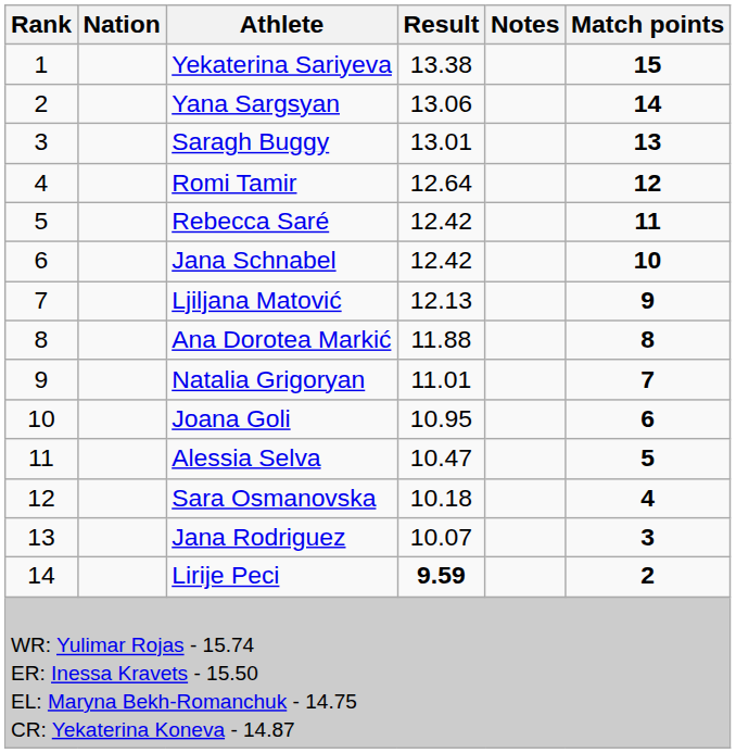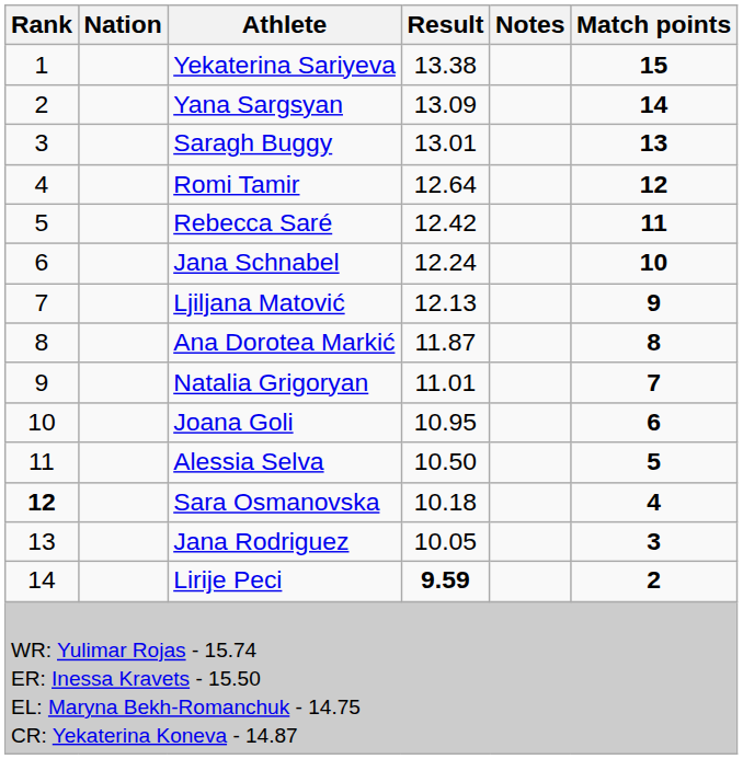Yana Sargsyan | Result: 13.06 -> 13.09
Jana Schnabel | Result: 12.42 -> 12.24
Ana Dorotea Markić | Result: 11.88 -> 11.87
Alessia Selva | Result: 10.47 -> 10.50
Sara Osmanovska | Rank: normal -> bold
Jana Rodriguez | Result: 10.07 -> 10.05
